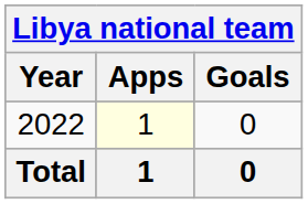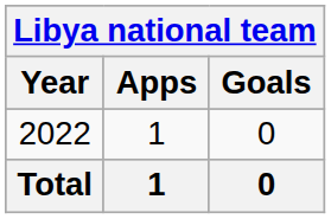2022 | Apps: lightyellow background -> no background
